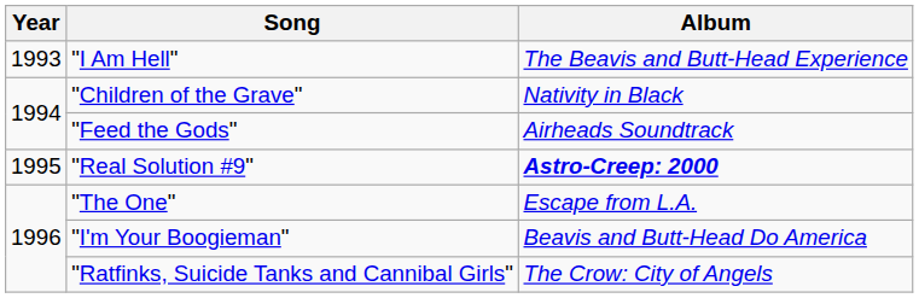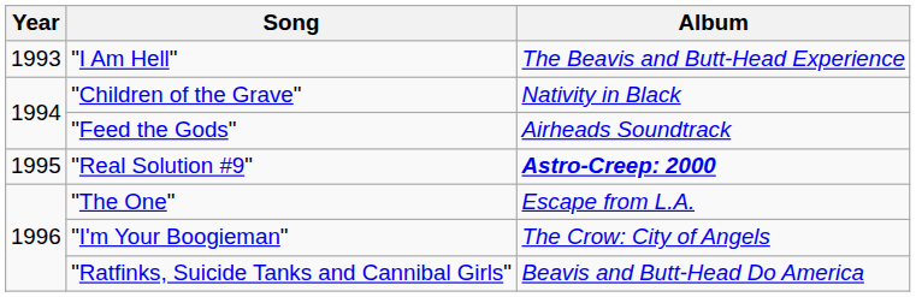"I'm Your Boogieman" | Album: Beavis and Butt-Head Do America -> The Crow: City of Angels
"Ratfinks, Suicide Tanks and Cannibal Girls" | Album: The Crow: City of Angels -> Beavis and Butt-Head Do America
